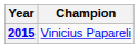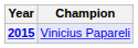2015 | Champion: no background -> lavender background
